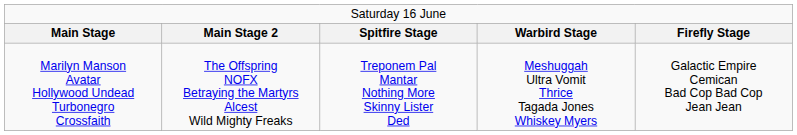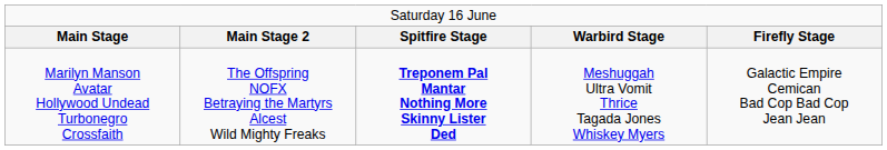Marilyn Manson Avatar Hollywood Undead Turbonegro Crossfaith | column 3: normal -> bold
